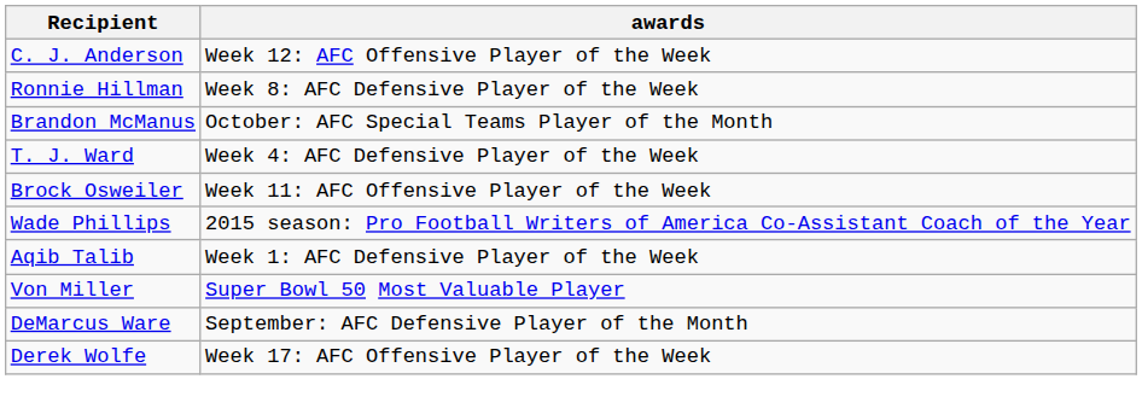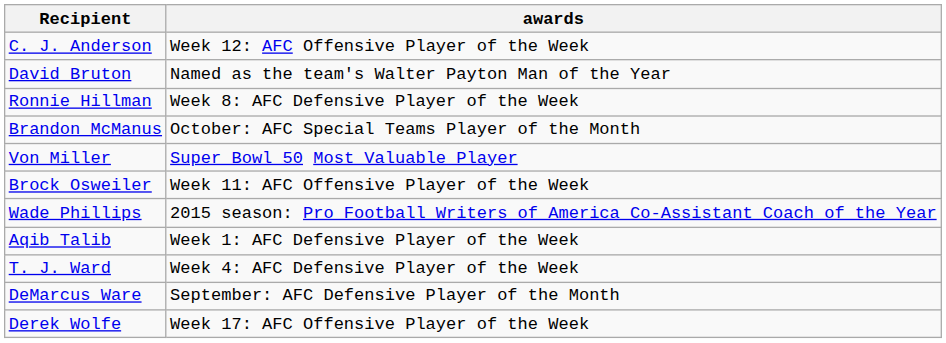+ row: David Bruton | Named as the team's Walter Payton Man of the Year
rows swapped: Von Miller <-> T. J. Ward
